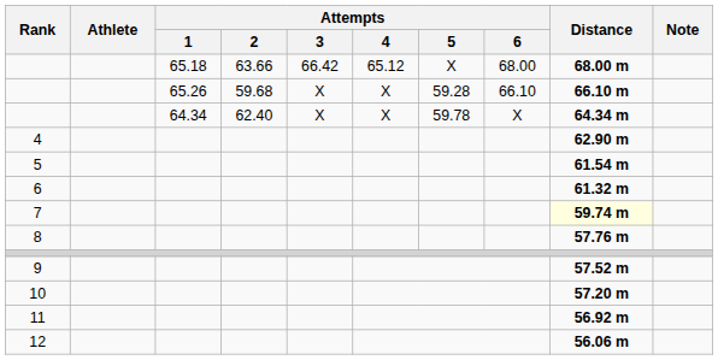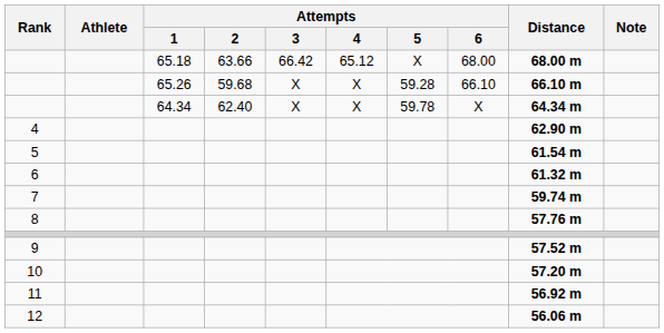7 | Distance: lightyellow background -> no background
